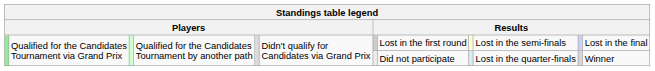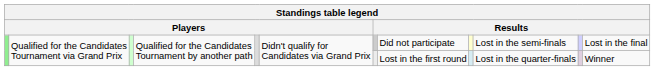row 3 | column 8: Lost in the first round -> Did not participate
row 4 | column 8: Did not participate -> Lost in the first round
